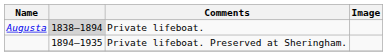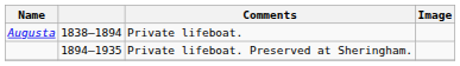Augusta | column 2: lightgrey background -> no background
